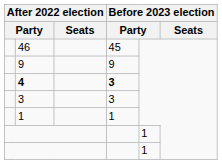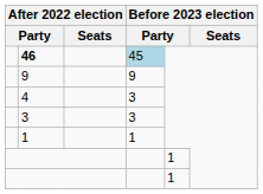46 | column 2: normal -> bold
46 | column 4: no background -> lightblue background
4 | column 2: bold -> normal
4 | column 4: bold -> normal
